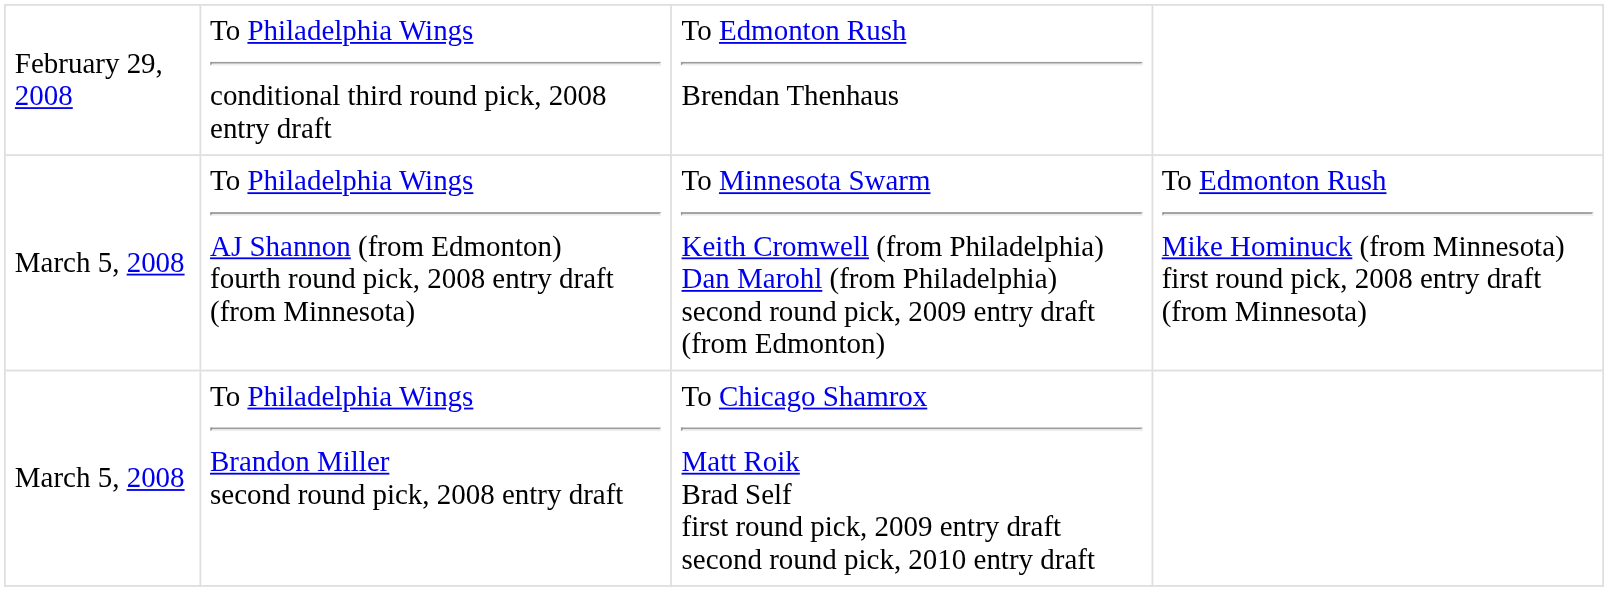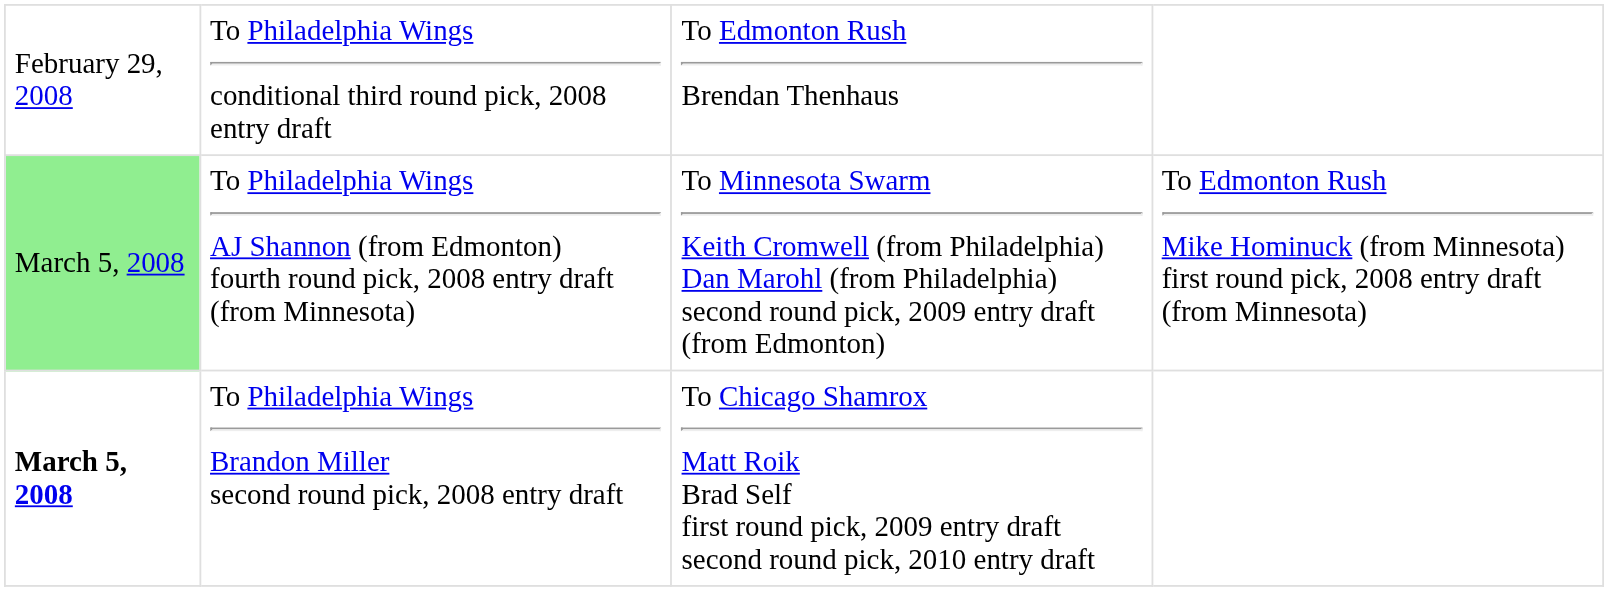row 2 | column 1: no background -> lightgreen background
row 3 | column 1: normal -> bold
